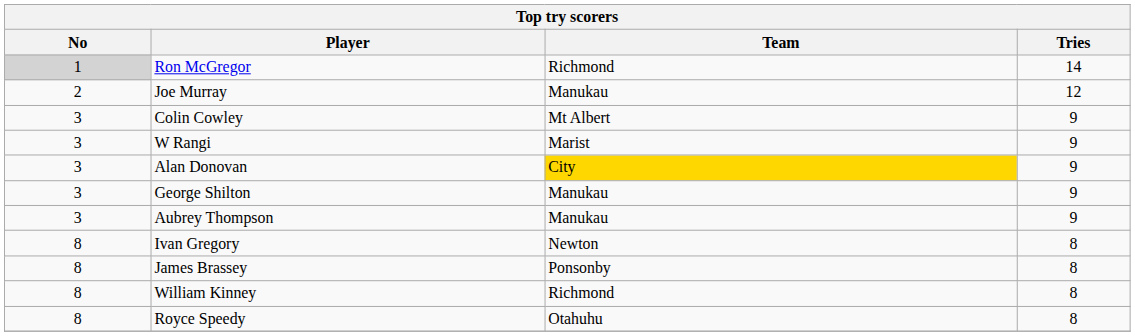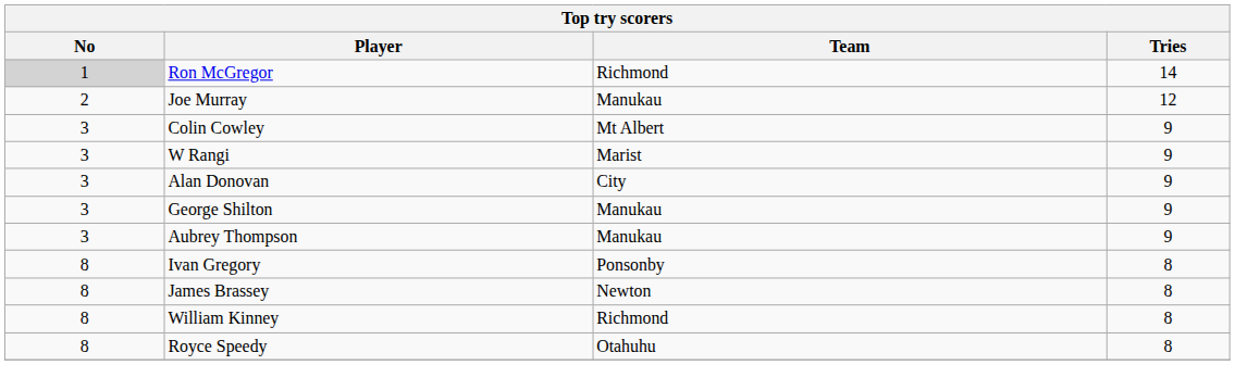Alan Donovan | Team: gold background -> no background
Ivan Gregory | Team: Newton -> Ponsonby
James Brassey | Team: Ponsonby -> Newton
